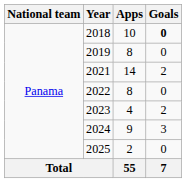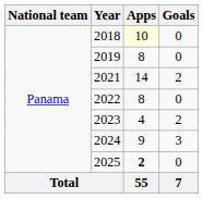2018 | Apps: no background -> lightyellow background
2018 | Goals: bold -> normal
2025 | Apps: normal -> bold
